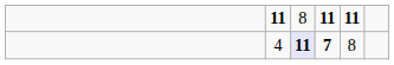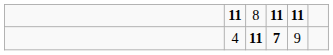row 2 | column 3: lavender background -> no background
row 2 | column 5: 8 -> 9
